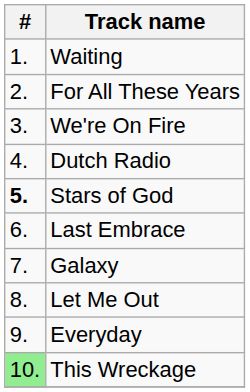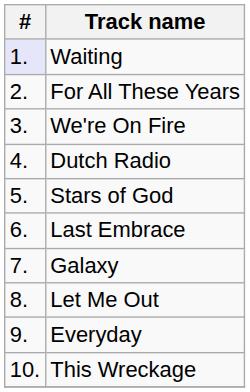Waiting | #: no background -> lavender background
Stars of God | #: bold -> normal
This Wreckage | #: lightgreen background -> no background
